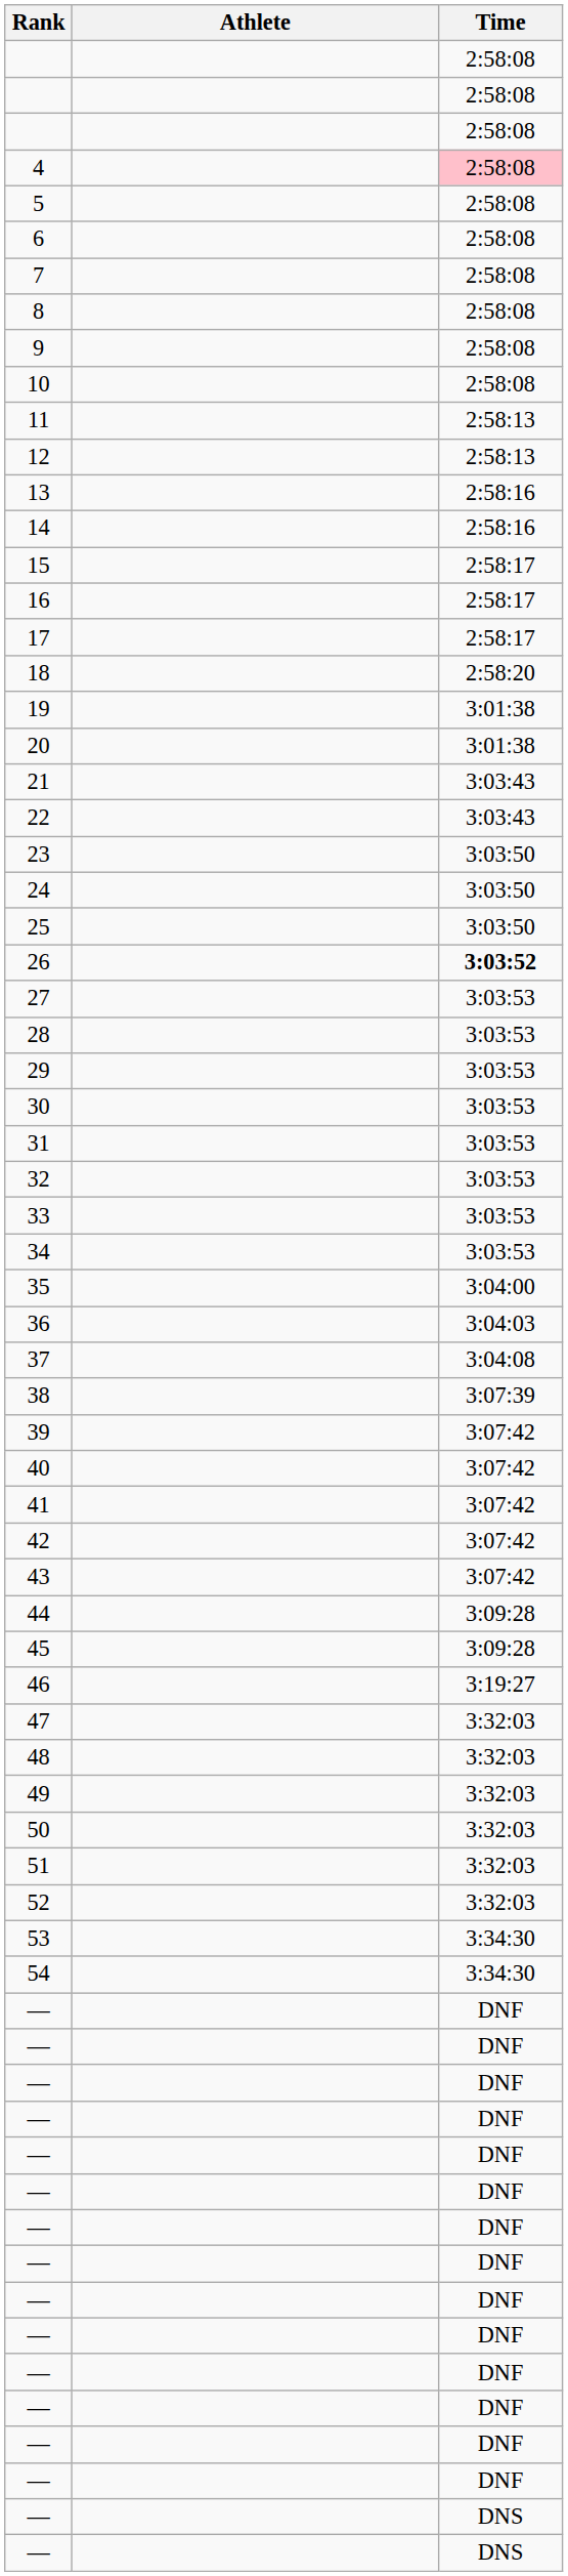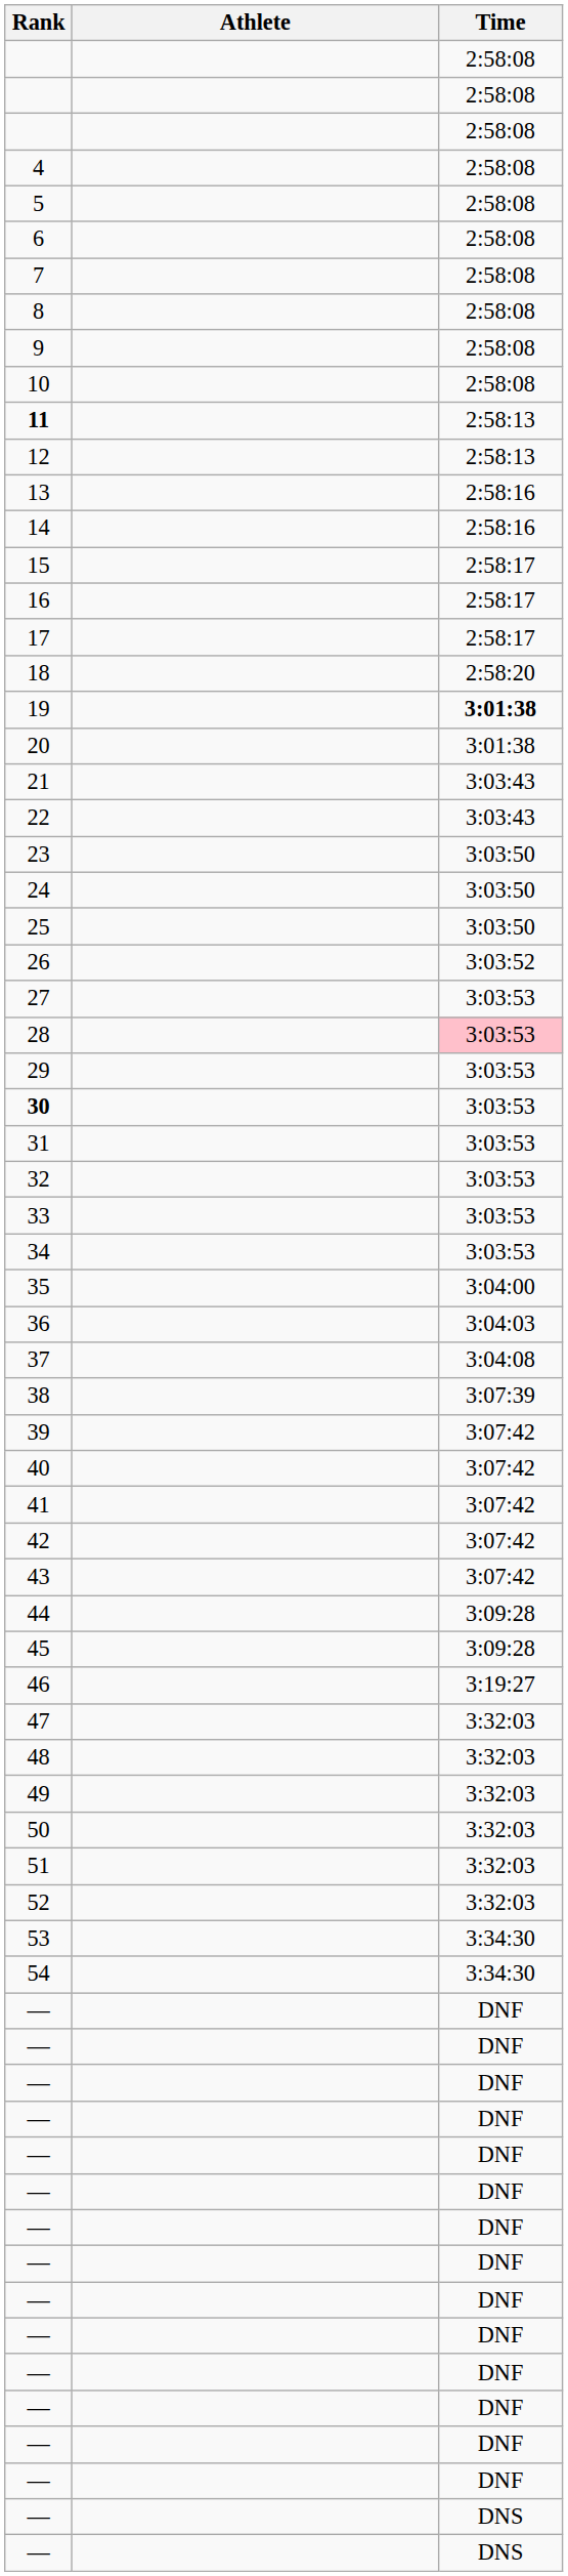4 | Time: pink background -> no background
11 | Rank: normal -> bold
19 | Time: normal -> bold
26 | Time: bold -> normal
28 | Time: no background -> pink background
30 | Rank: normal -> bold
